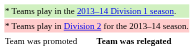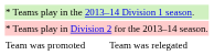Team was promoted | column 2: bold -> normal
